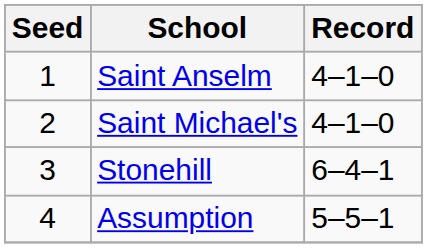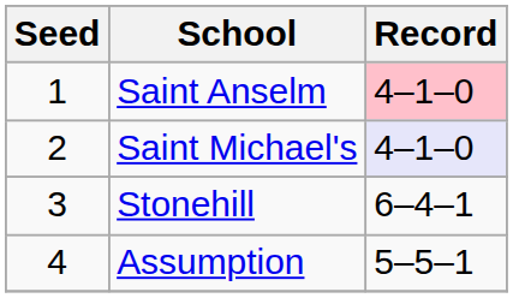Saint Anselm | Record: no background -> pink background
Saint Michael's | Record: no background -> lavender background
